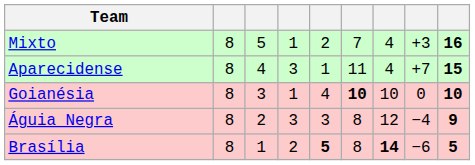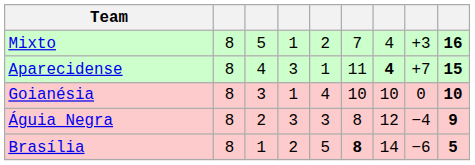Aparecidense | column 7: normal -> bold
Goianésia | column 6: bold -> normal
Brasília | column 5: bold -> normal
Brasília | column 6: normal -> bold
Brasília | column 7: bold -> normal
